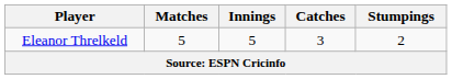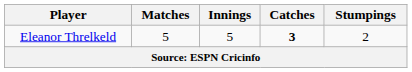Eleanor Threlkeld | Catches: normal -> bold
